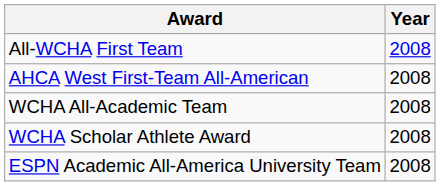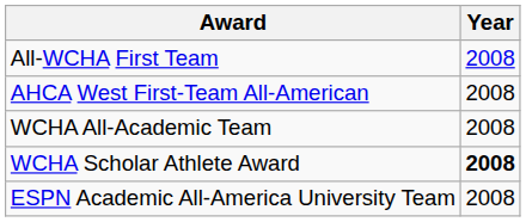WCHA Scholar Athlete Award | Year: normal -> bold
